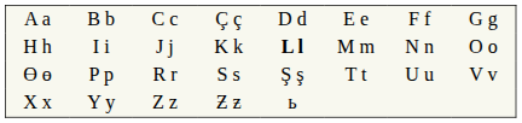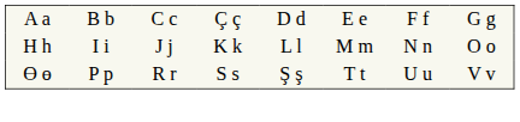H h | column 5: bold -> normal
- row: X x | Y y | Z z | Ƶ ƶ | ь
